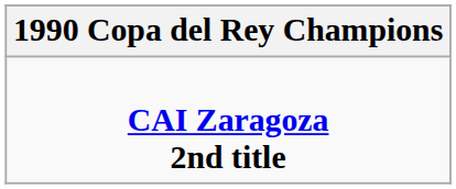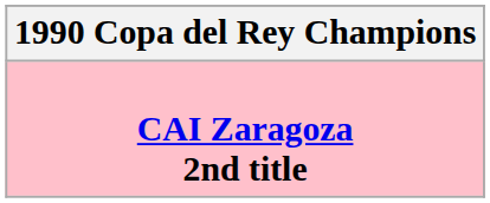row 2 | column 1: no background -> pink background
